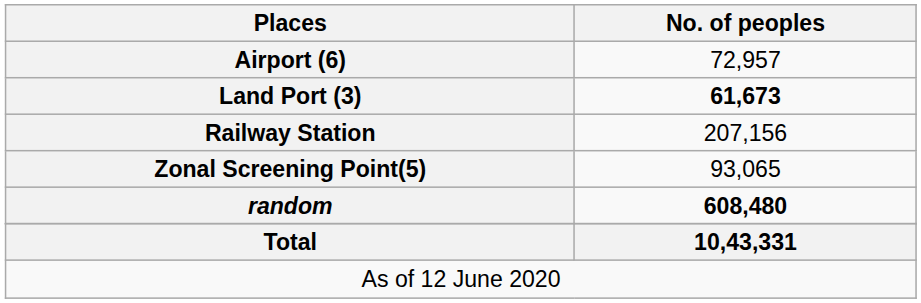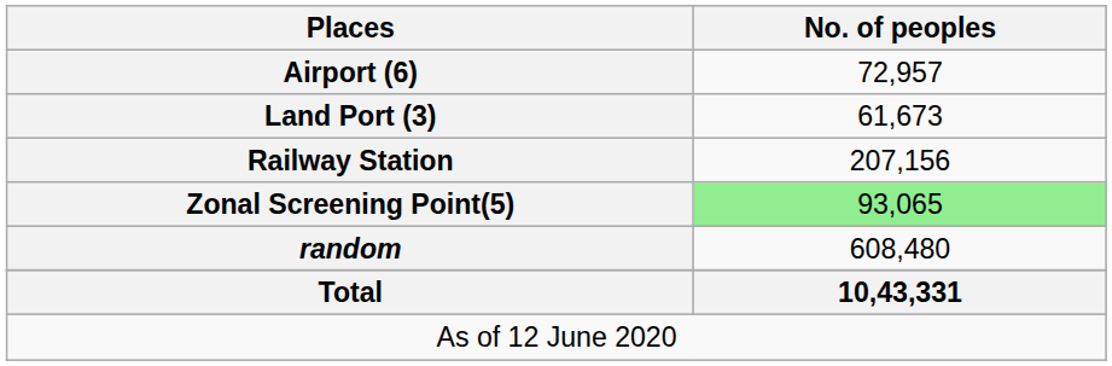Land Port (3) | No. of peoples: bold -> normal
Zonal Screening Point(5) | No. of peoples: no background -> lightgreen background
random | No. of peoples: bold -> normal
